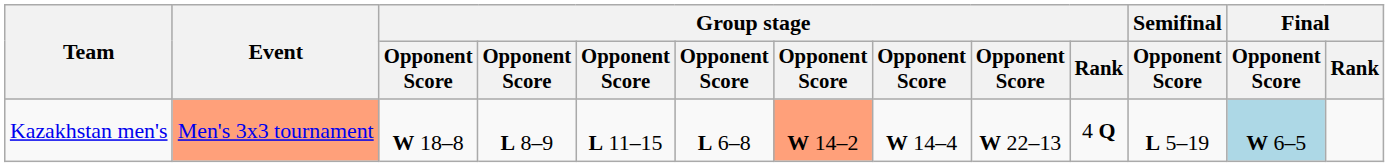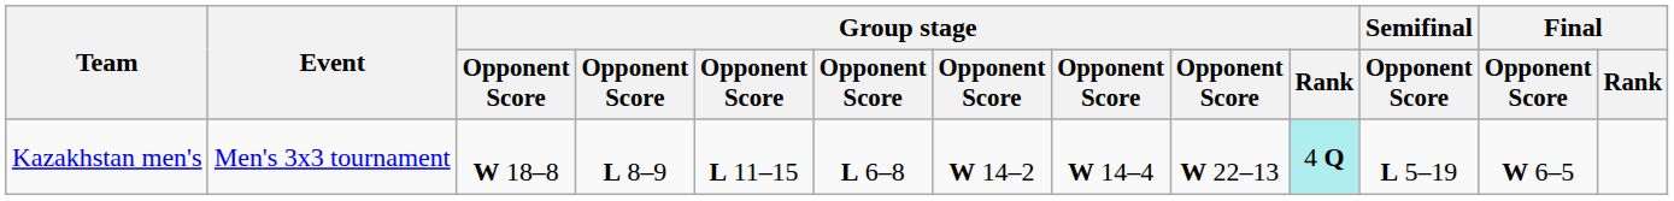Kazakhstan men's | Event: lightsalmon background -> no background
Kazakhstan men's | column 7: lightsalmon background -> no background
Kazakhstan men's | Group stage / Rank: no background -> paleturquoise background
Kazakhstan men's | Final / Opponent Score: lightblue background -> no background
